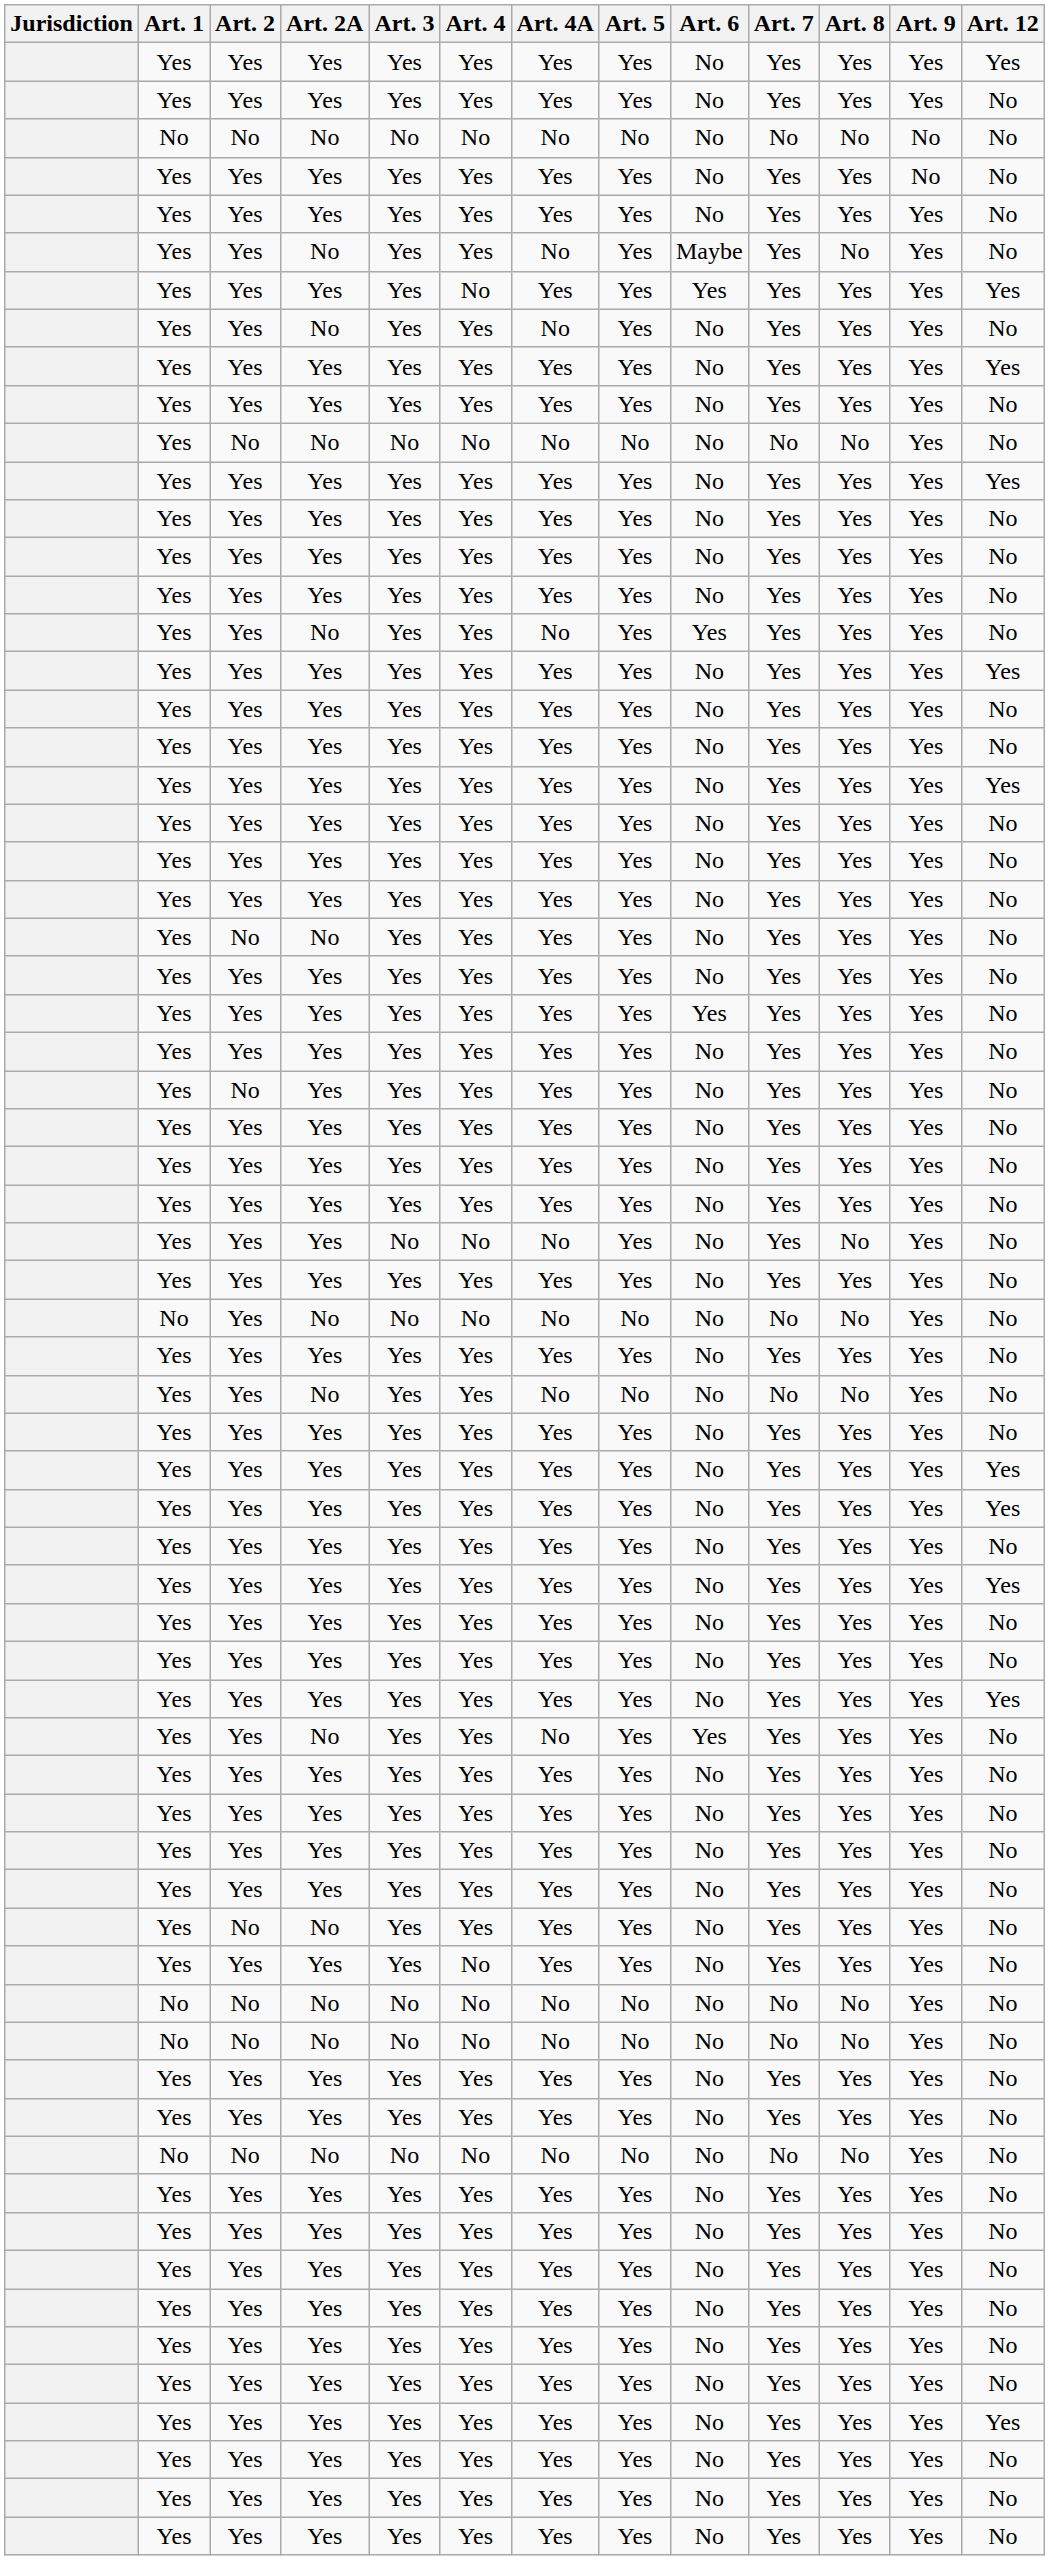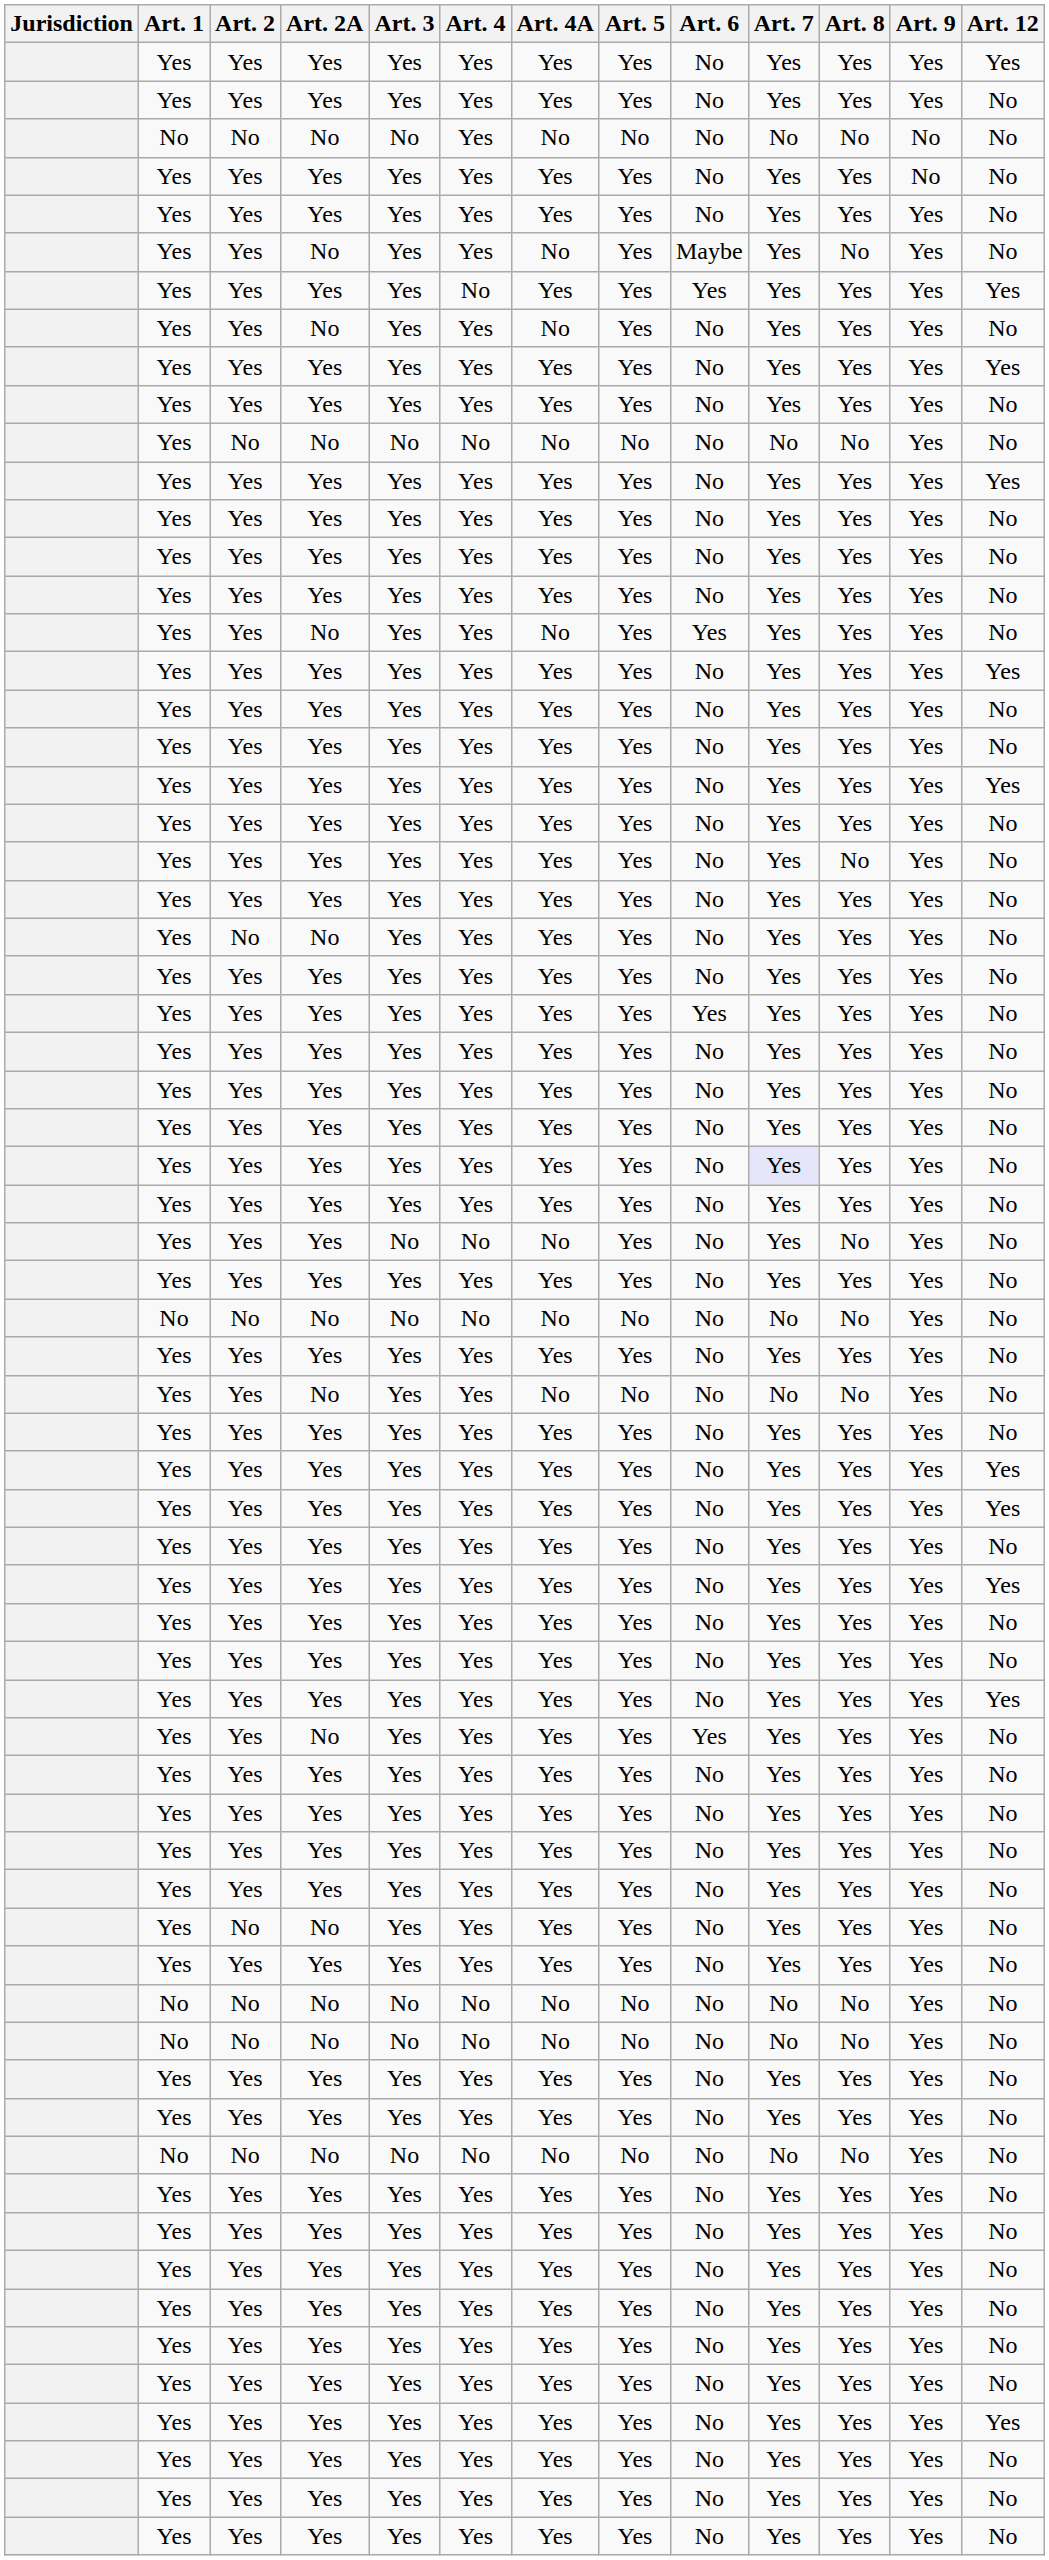row 4 | Art. 4: No -> Yes
row 23 | Art. 8: Yes -> No
row 29 | Art. 2: No -> Yes
row 31 | Art. 7: no background -> lavender background
row 35 | Art. 2: Yes -> No
row 46 | Art. 4A: No -> Yes
row 52 | Art. 4: No -> Yes
